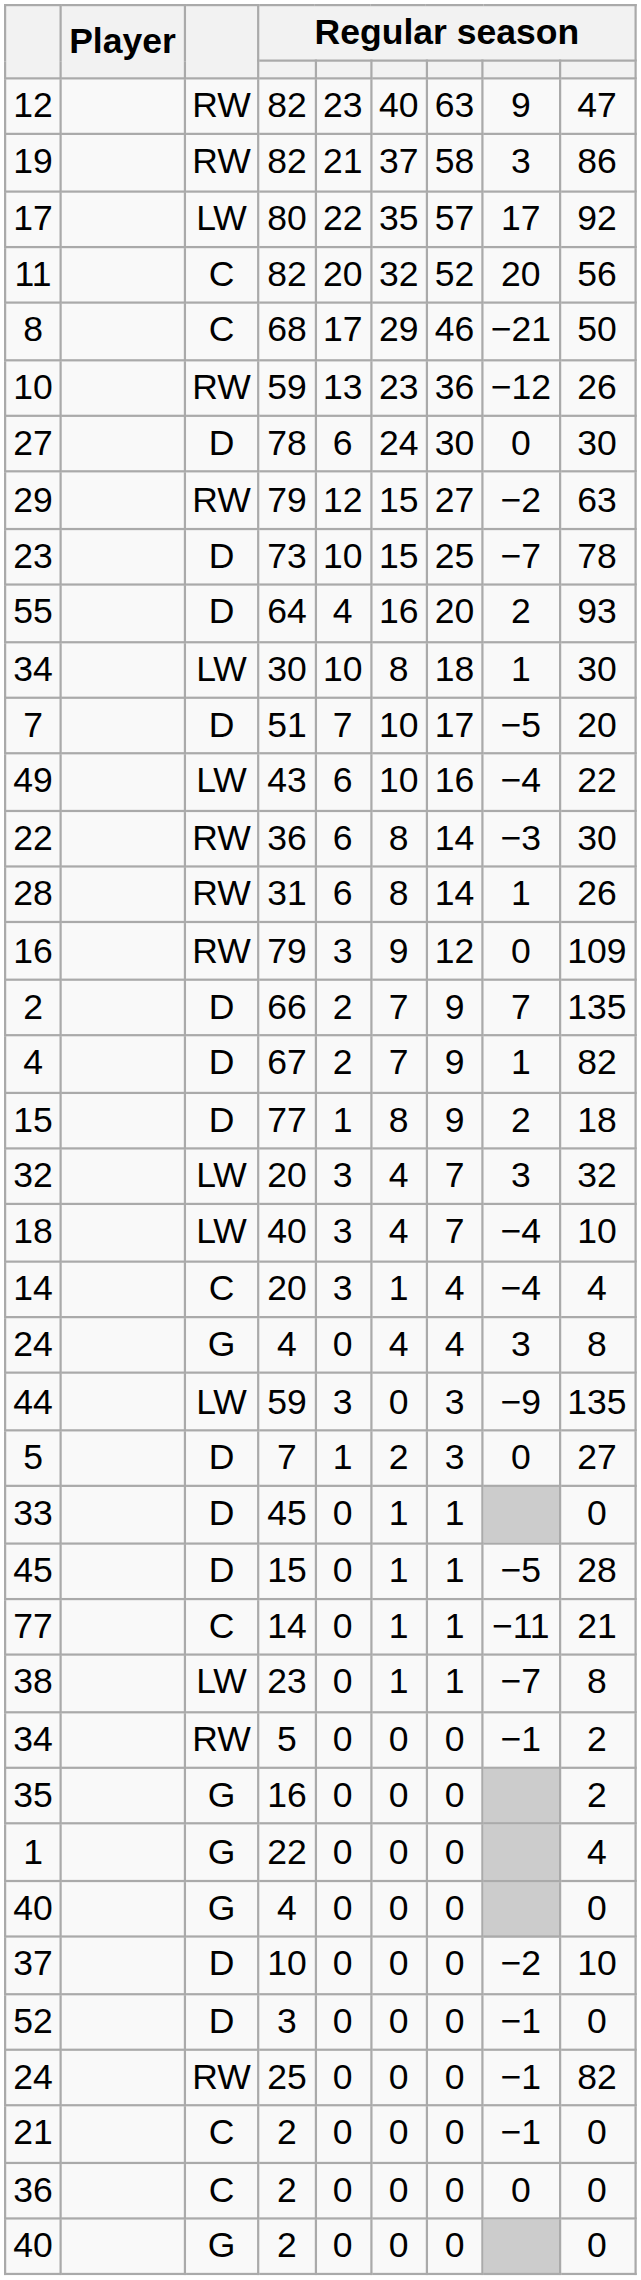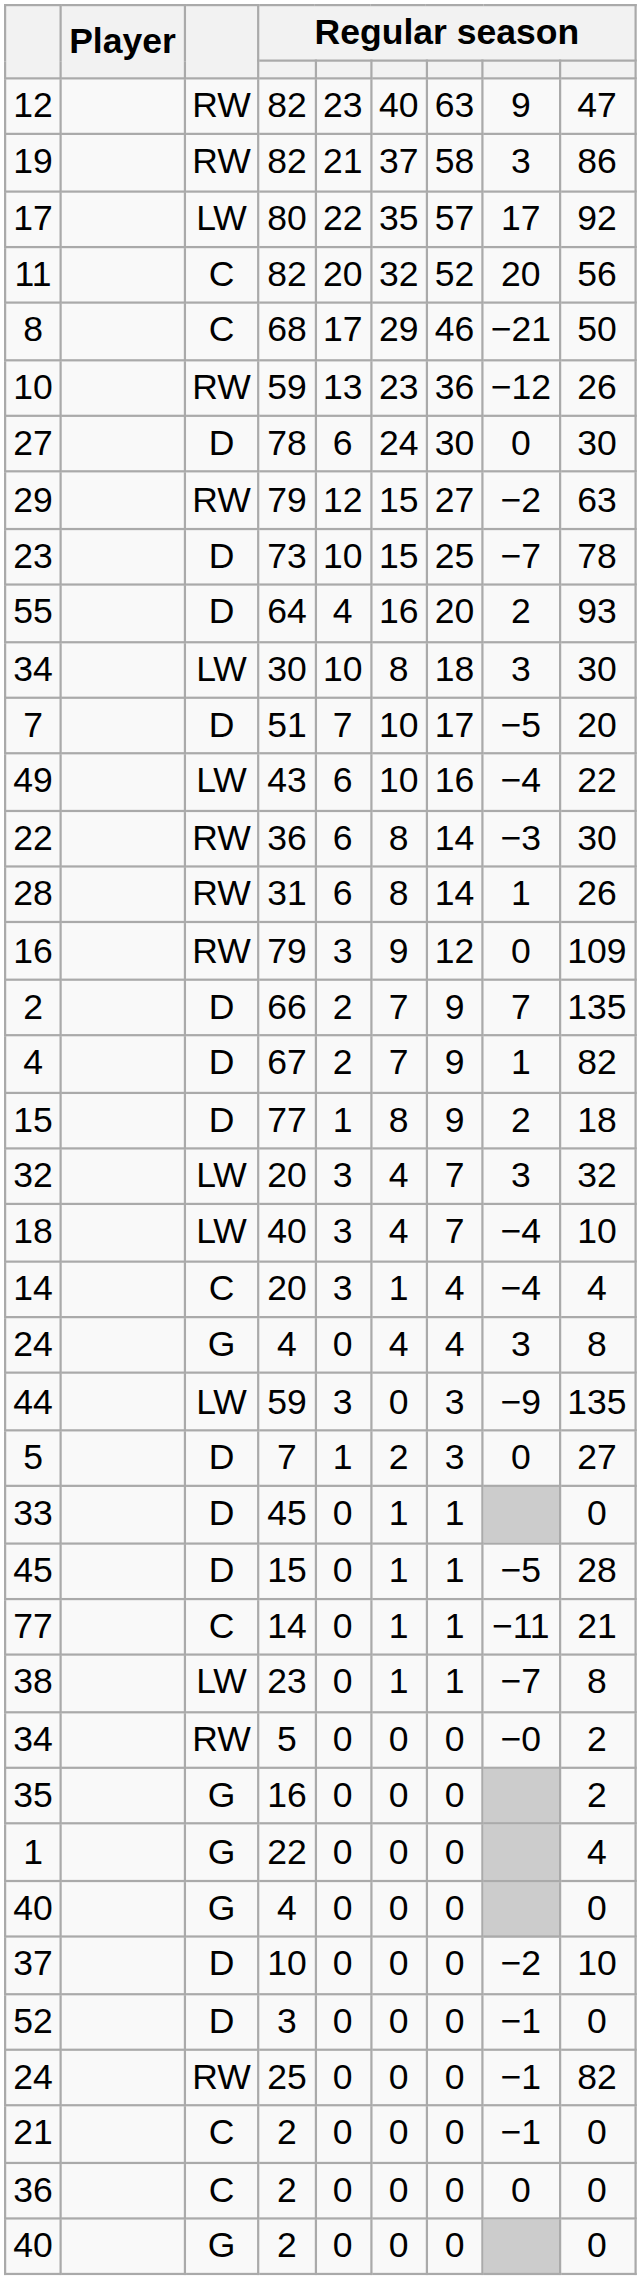34 / 30 | column 8: 1 -> 3
34 / 5 | column 8: −1 -> −0
